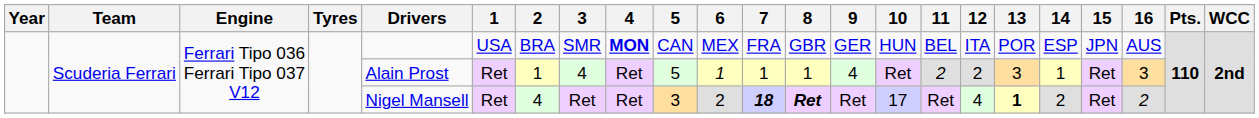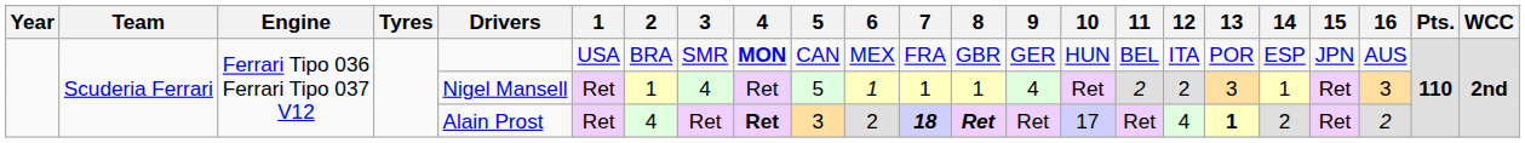row 3 | Drivers: Alain Prost -> Nigel Mansell
row 4 | Drivers: Nigel Mansell -> Alain Prost
row 4 | 4: normal -> bold
